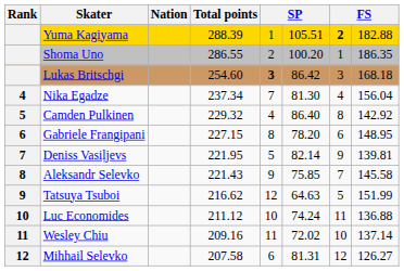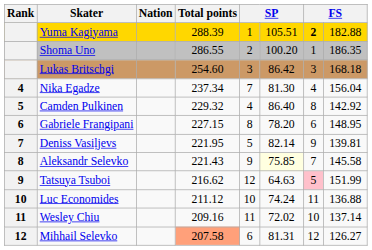Lukas Britschgi | column 5: bold -> normal
Aleksandr Selevko | column 6: no background -> lightyellow background
Tatsuya Tsuboi | column 7: no background -> pink background
Mihhail Selevko | Total points: no background -> lightsalmon background
